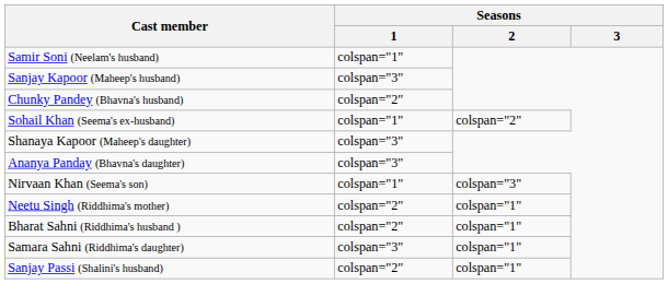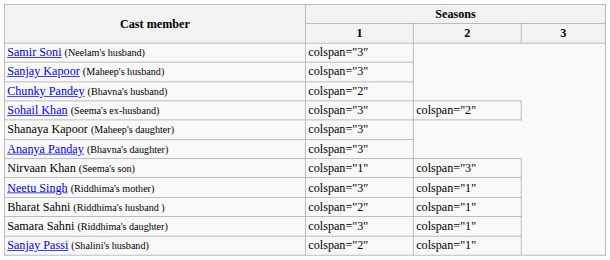Samir Soni (Neelam's husband) | Seasons / 1: colspan="1" -> colspan="3"
Sohail Khan (Seema's ex-husband) | Seasons / 1: colspan="1" -> colspan="3"
Neetu Singh (Riddhima's mother) | Seasons / 1: colspan="2" -> colspan="3"
